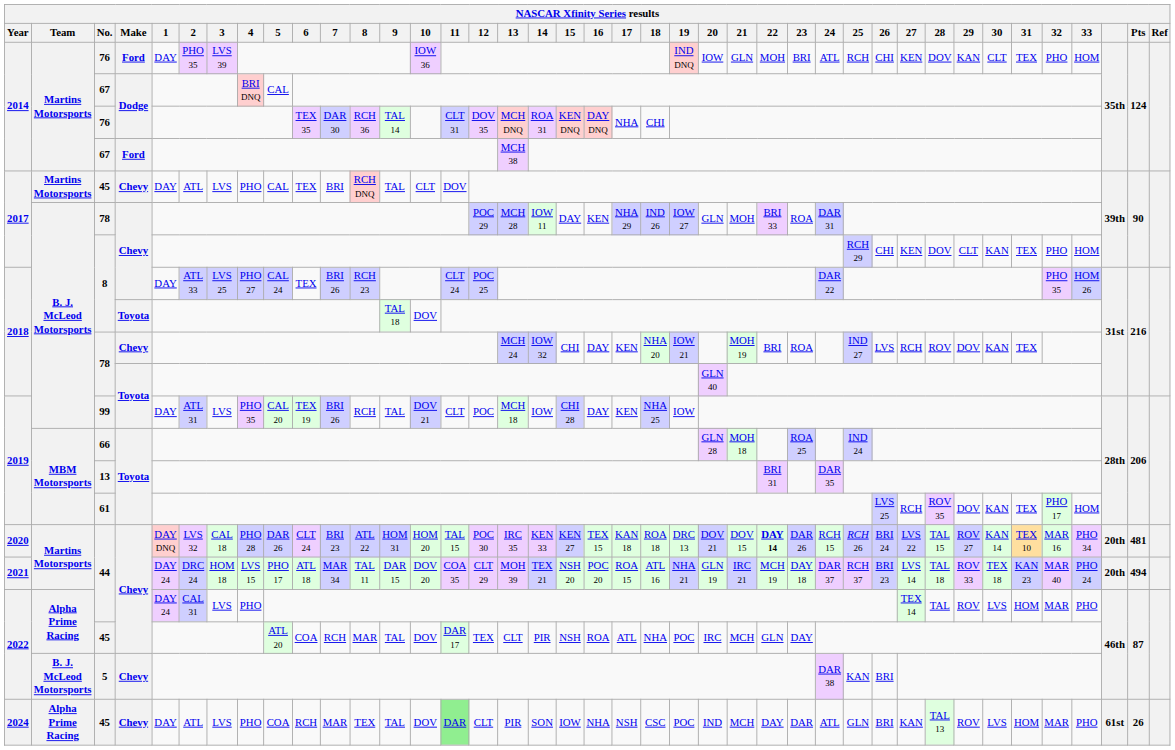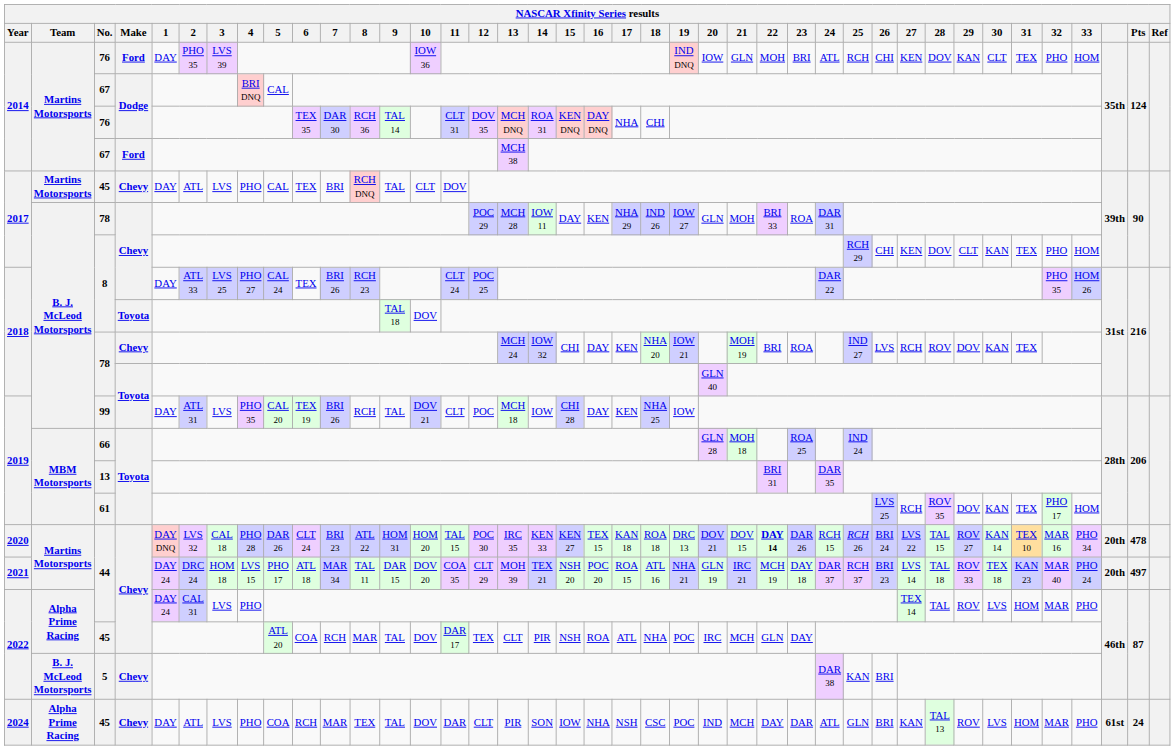2020 / 44 | Pts: 481 -> 478
2021 / 44 | Pts: 494 -> 497
2024 / 45 | 11: lightgreen background -> no background
2024 / 45 | Pts: 26 -> 24
